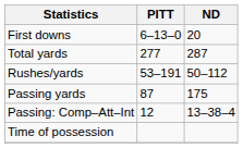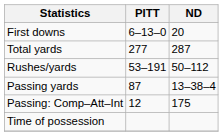Passing yards | ND: 175 -> 13–38–4
Passing: Comp–Att–Int | ND: 13–38–4 -> 175
